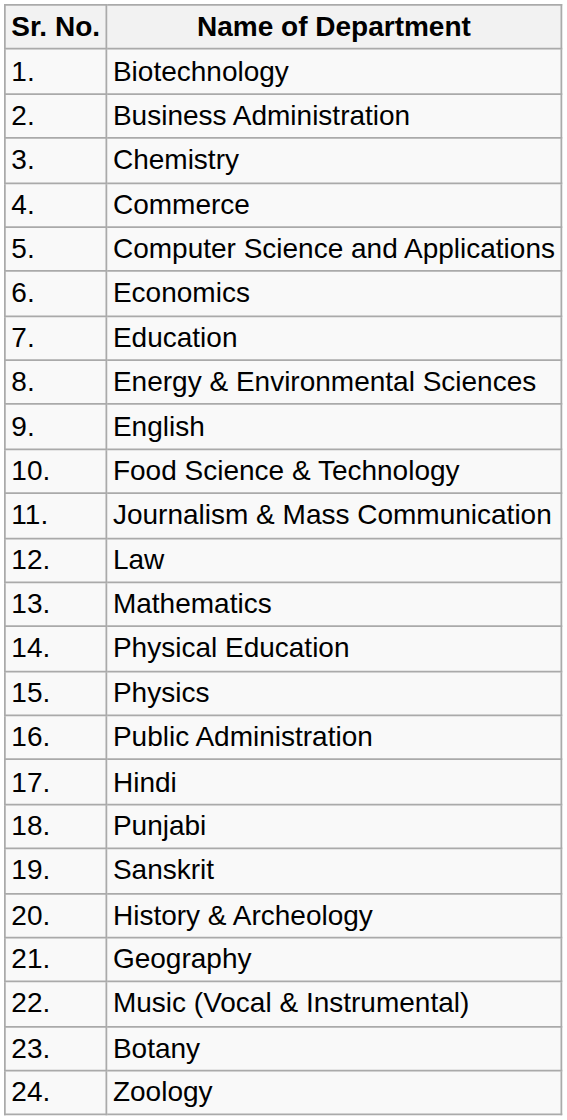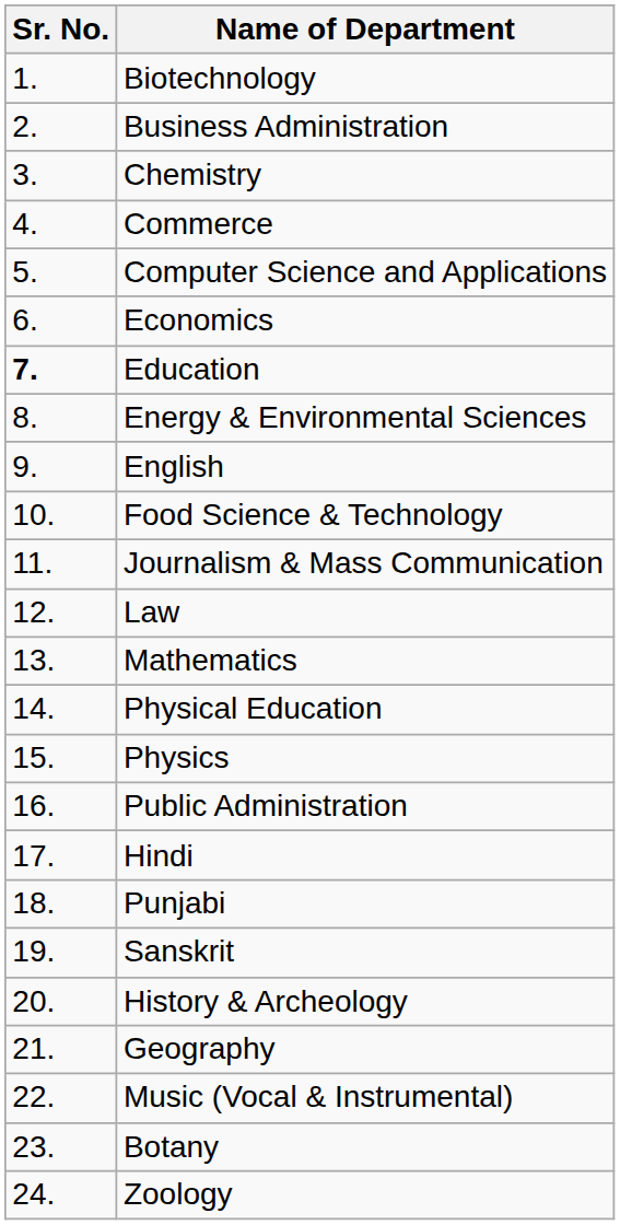Education | Sr. No.: normal -> bold
